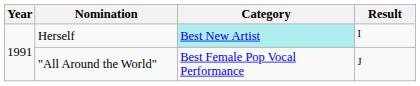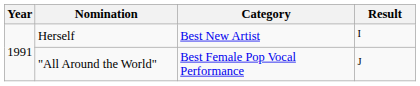Herself | Category: paleturquoise background -> no background
